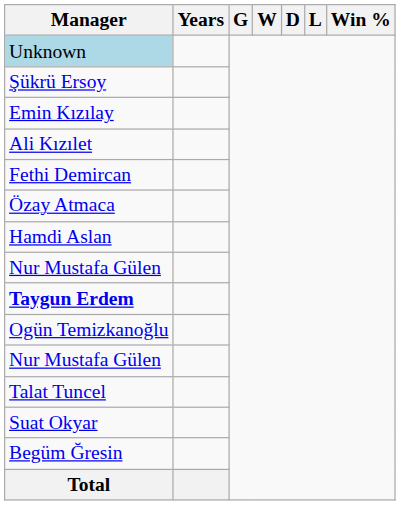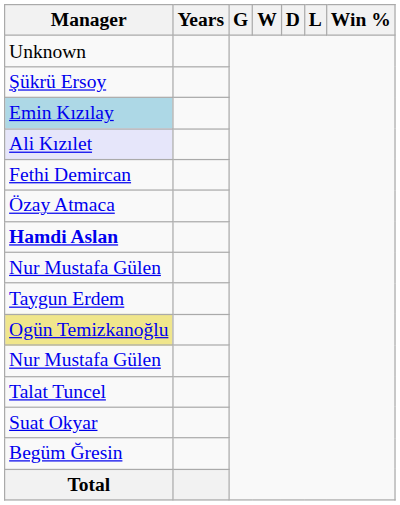Unknown | Manager: lightblue background -> no background
Emin Kızılay | Manager: no background -> lightblue background
Ali Kızılet | Manager: no background -> lavender background
Hamdi Aslan | Manager: normal -> bold
Taygun Erdem | Manager: bold -> normal
Ogün Temizkanoğlu | Manager: no background -> khaki background
